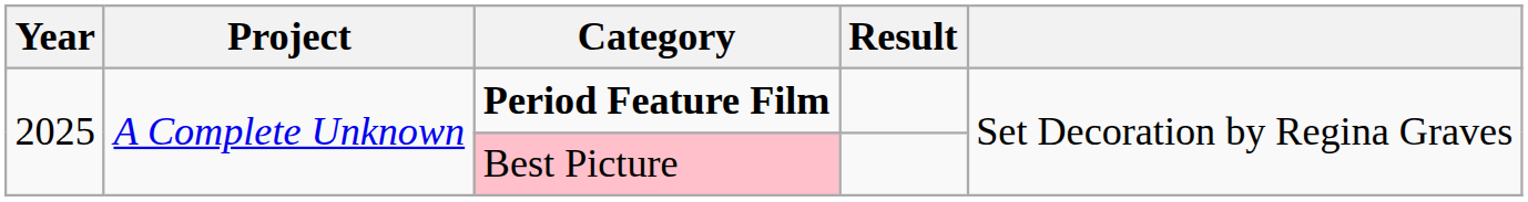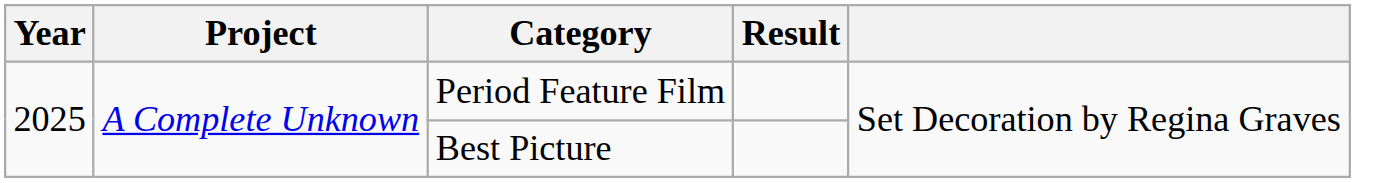Period Feature Film | Category: bold -> normal
Best Picture | Category: pink background -> no background
